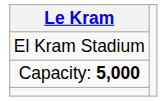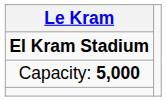El Kram Stadium | Le Kram: normal -> bold
